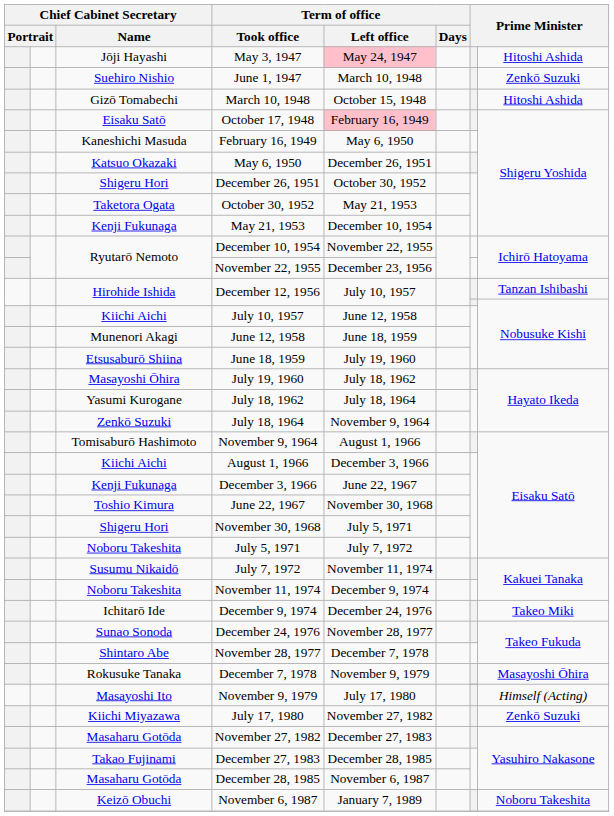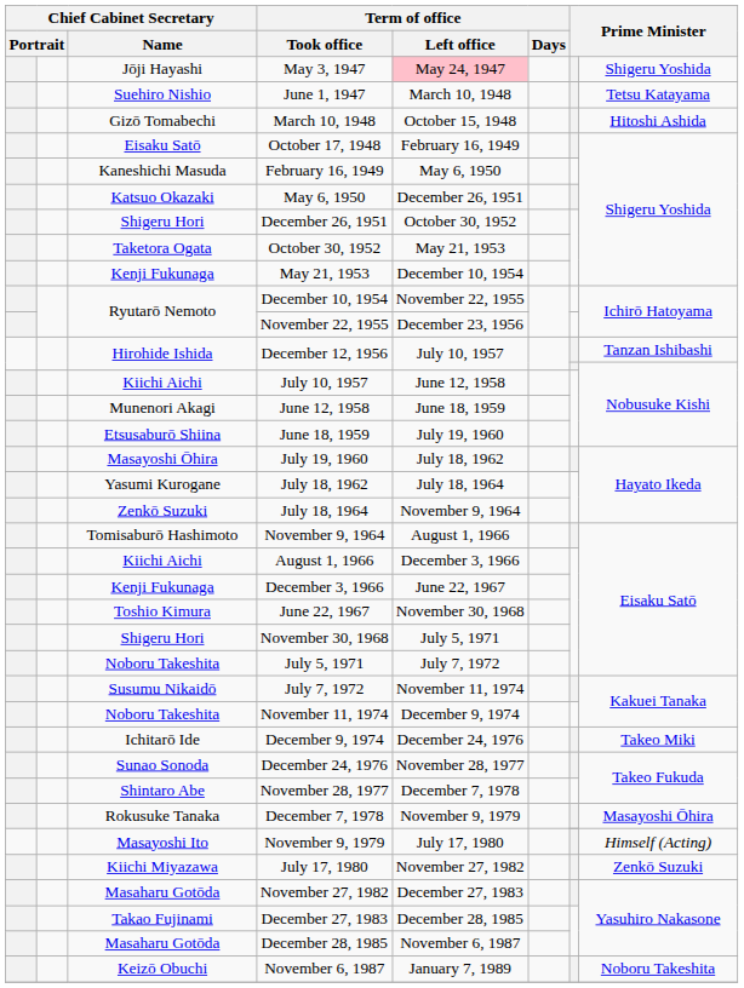May 3, 1947 | column 8: Hitoshi Ashida -> Shigeru Yoshida
June 1, 1947 | column 8: Zenkō Suzuki -> Tetsu Katayama
October 17, 1948 | Term of office / Left office: pink background -> no background
